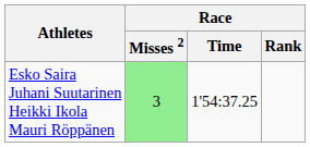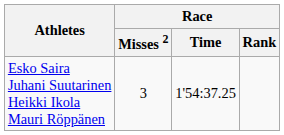Esko Saira Juhani Suutarinen Heikki Ikola Mauri Röppänen | Race / Misses 2: lightgreen background -> no background
